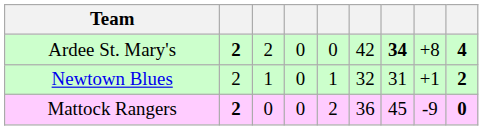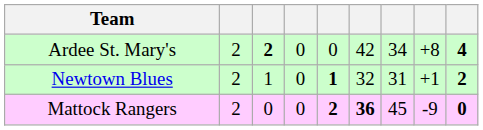Ardee St. Mary's | column 2: bold -> normal
Ardee St. Mary's | column 3: normal -> bold
Ardee St. Mary's | column 7: bold -> normal
Newtown Blues | column 5: normal -> bold
Mattock Rangers | column 2: bold -> normal
Mattock Rangers | column 5: normal -> bold
Mattock Rangers | column 6: normal -> bold
